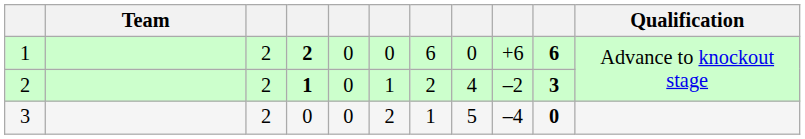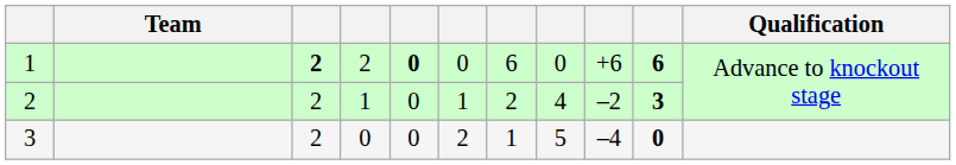row 2 | column 3: normal -> bold
row 2 | column 4: bold -> normal
row 2 | column 5: normal -> bold
row 3 | column 4: bold -> normal
